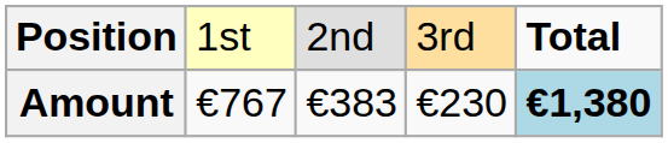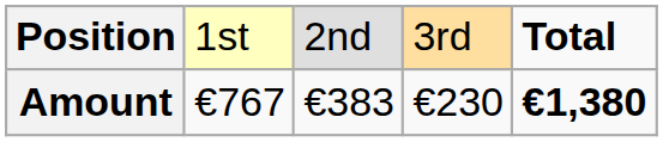Amount | column 5: lightblue background -> no background
